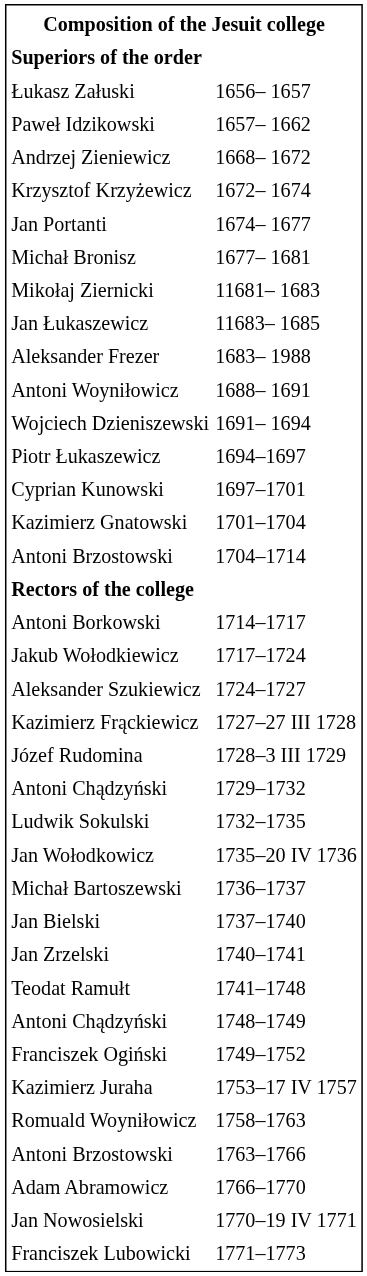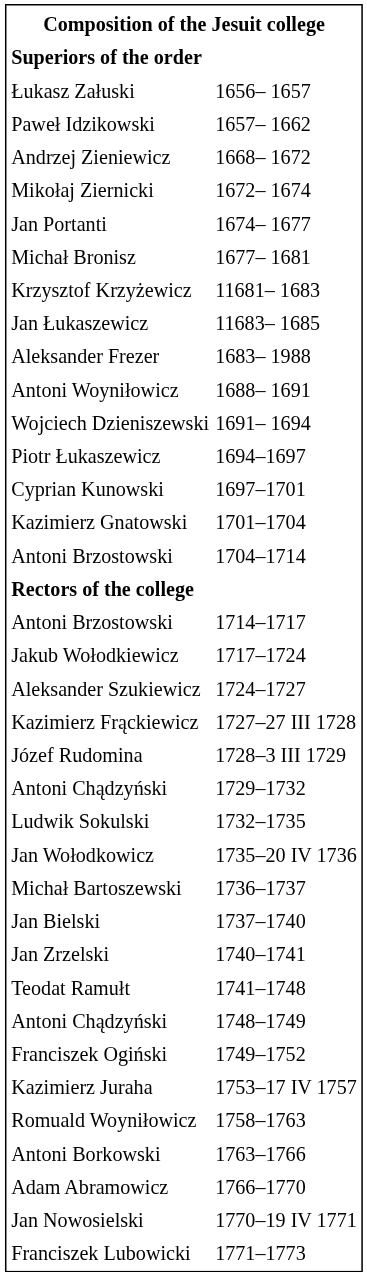row 6 | column 1: Krzysztof Krzyżewicz -> Mikołaj Ziernicki
row 9 | column 1: Mikołaj Ziernicki -> Krzysztof Krzyżewicz
row 19 | column 1: Antoni Borkowski -> Antoni Brzostowski
row 35 | column 1: Antoni Brzostowski -> Antoni Borkowski
